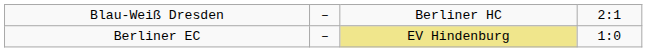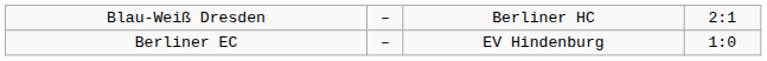Berliner EC | column 3: khaki background -> no background
